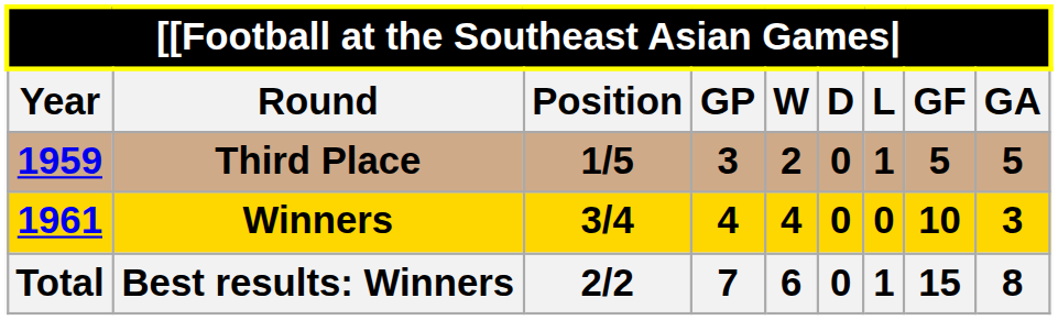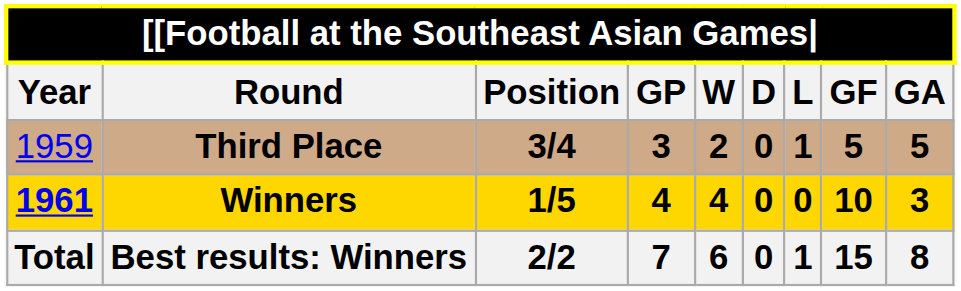Third Place | Year: bold -> normal
Third Place | Position: 1/5 -> 3/4
Winners | Position: 3/4 -> 1/5
